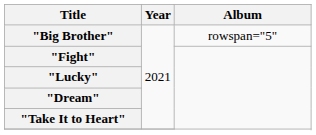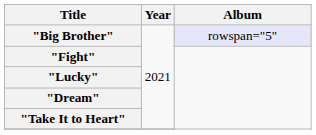"Big Brother" | Album: no background -> lavender background
